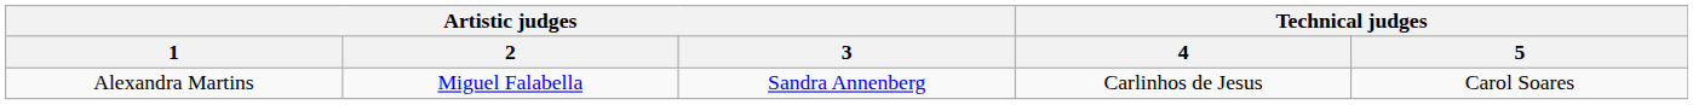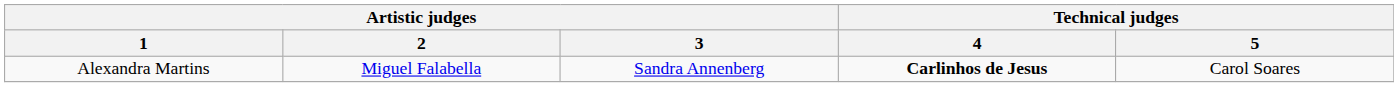Alexandra Martins | Technical judges / 4: normal -> bold
